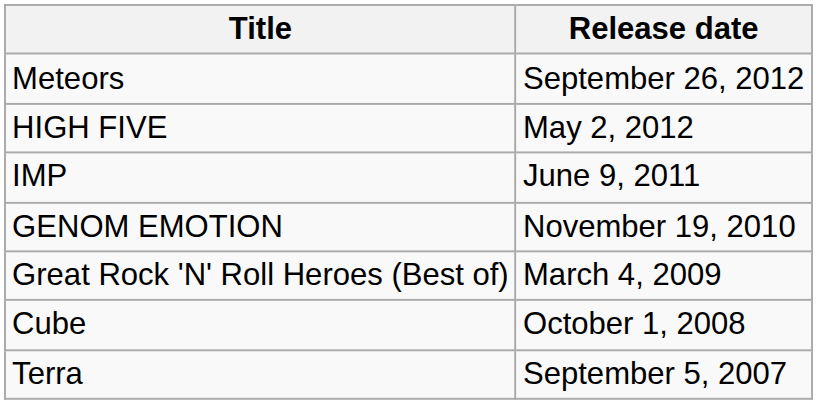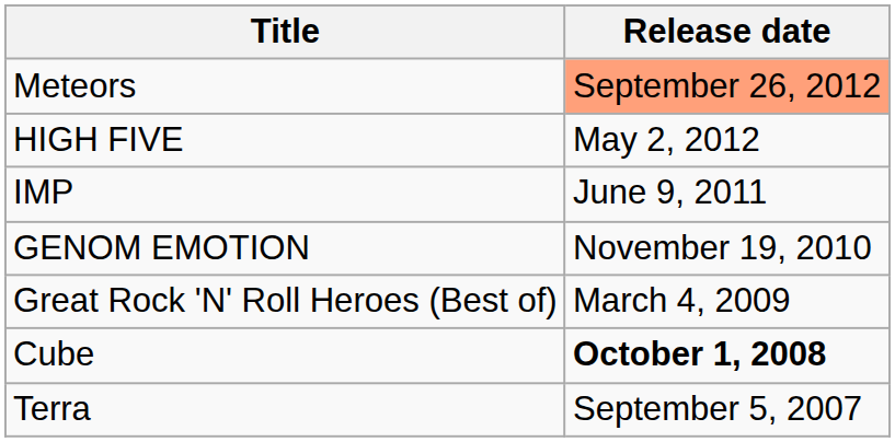Meteors | Release date: no background -> lightsalmon background
Cube | Release date: normal -> bold
